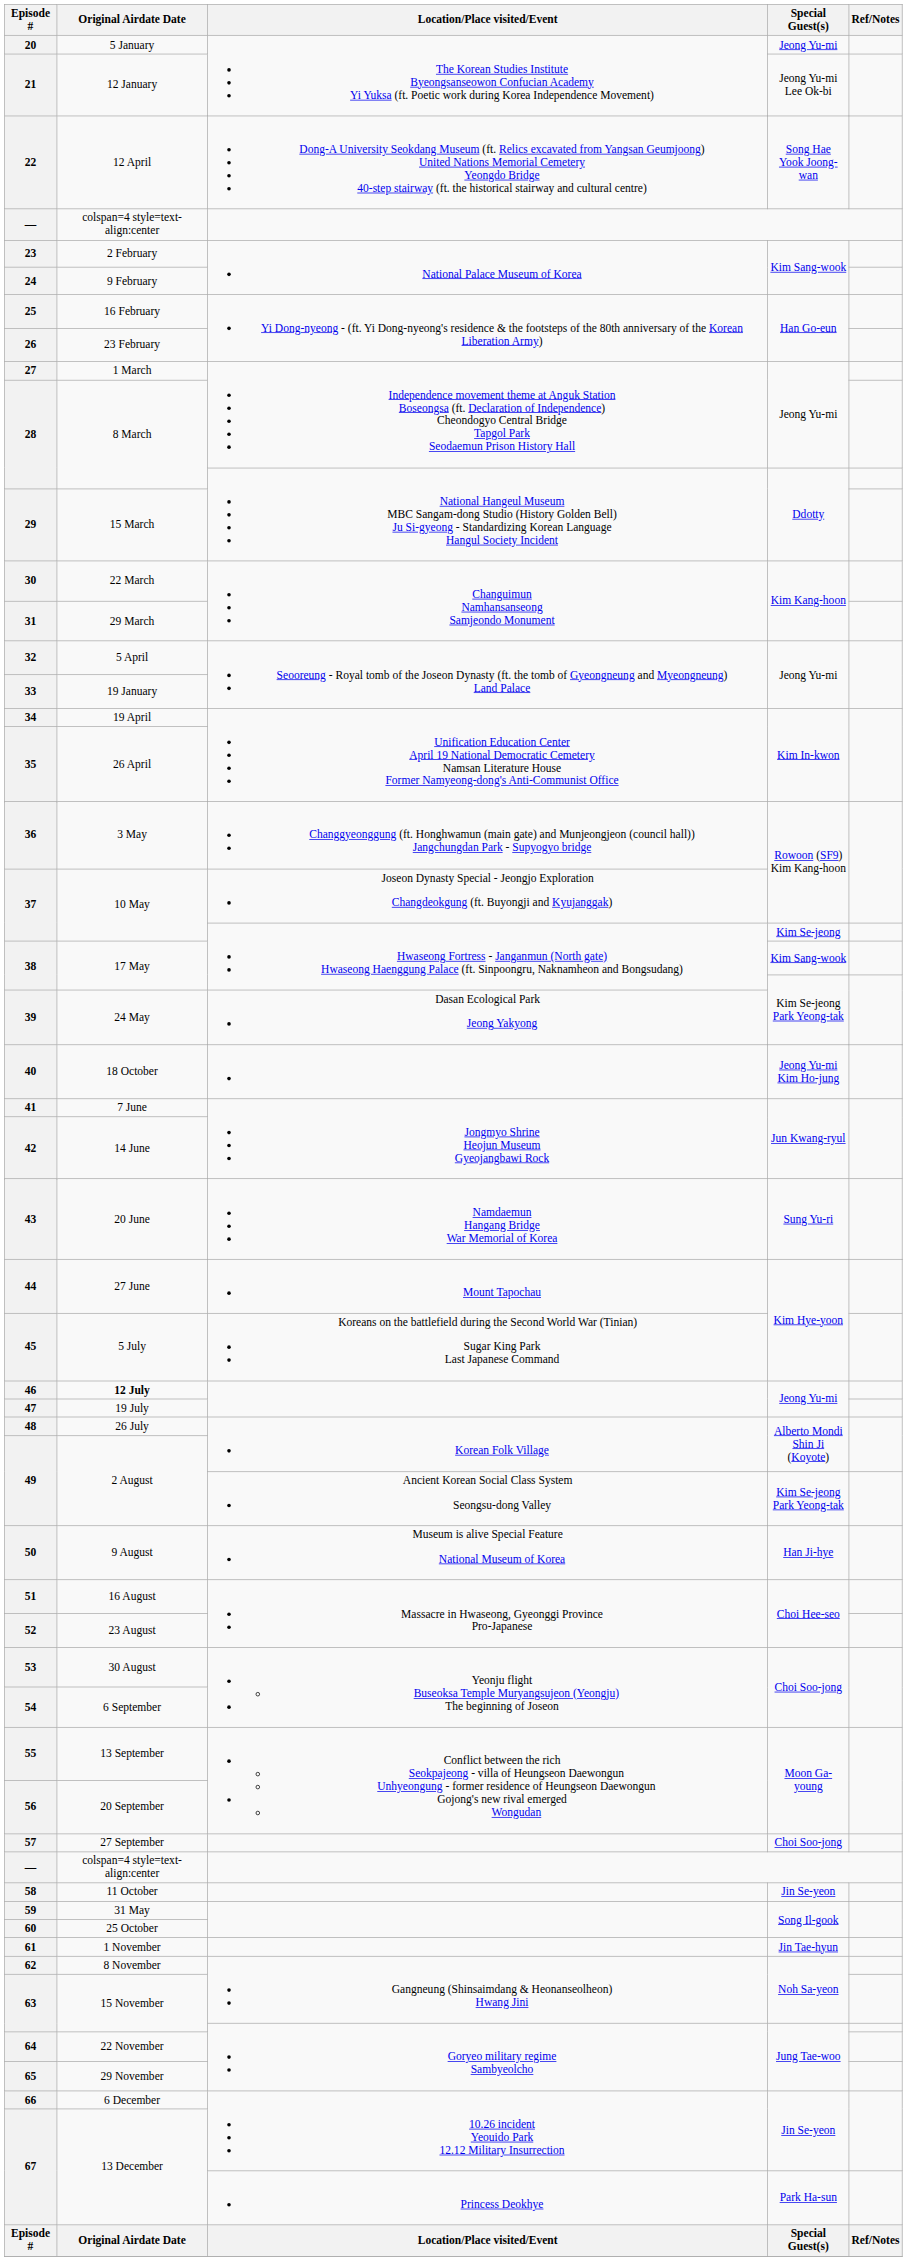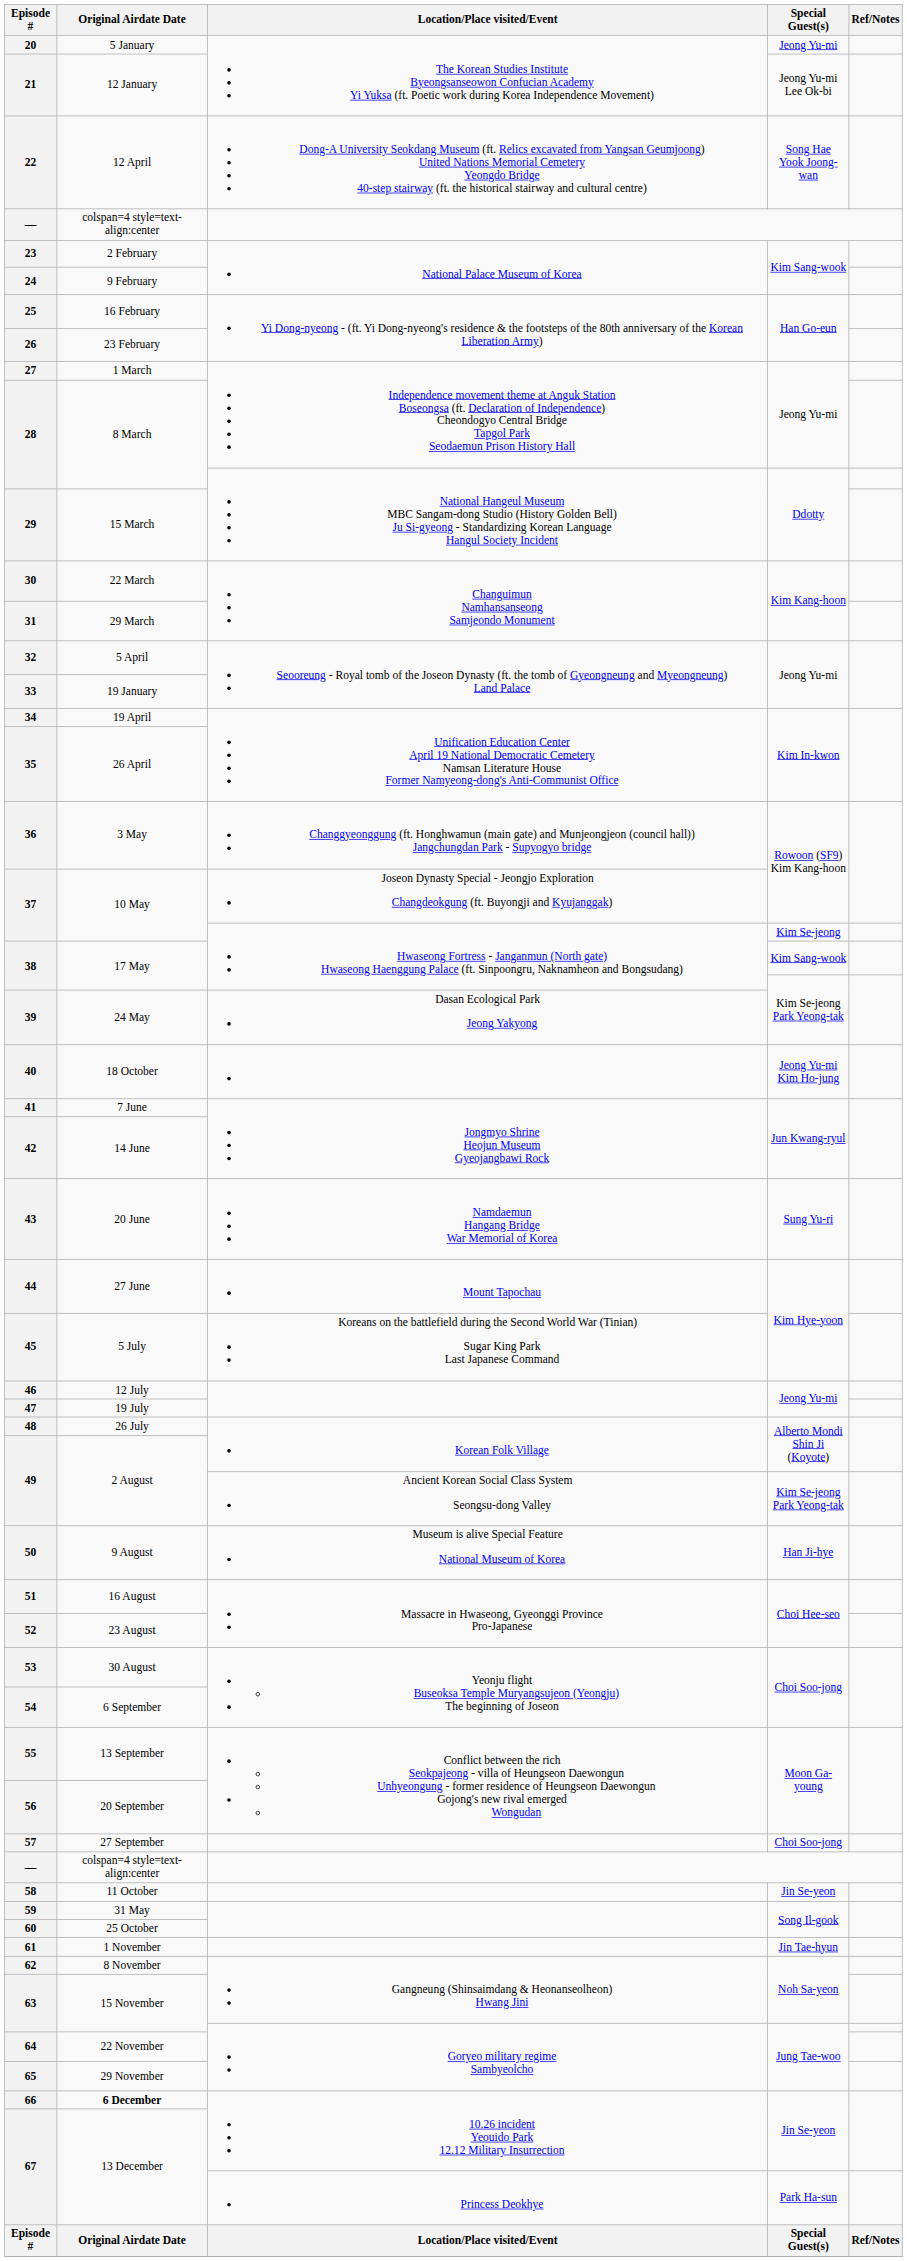46 | Original Airdate Date: bold -> normal
66 | Original Airdate Date: normal -> bold
